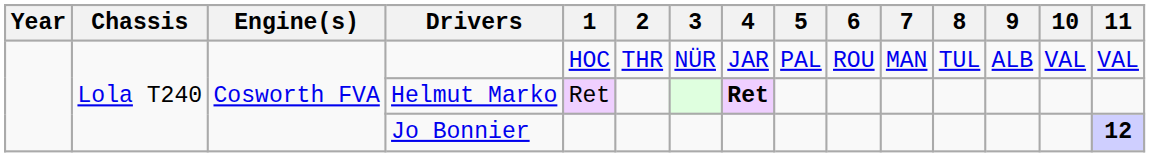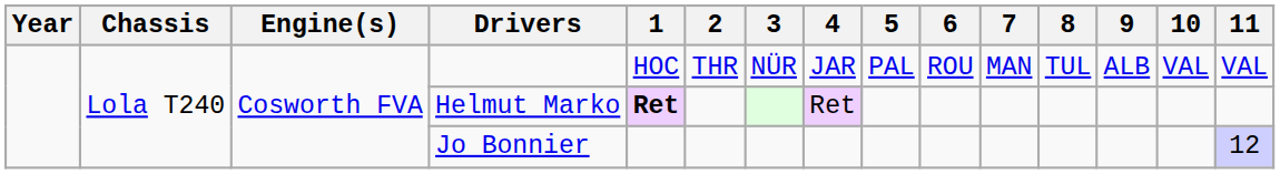Helmut Marko | 1: normal -> bold
Helmut Marko | 4: bold -> normal
Jo Bonnier | 11: bold -> normal
